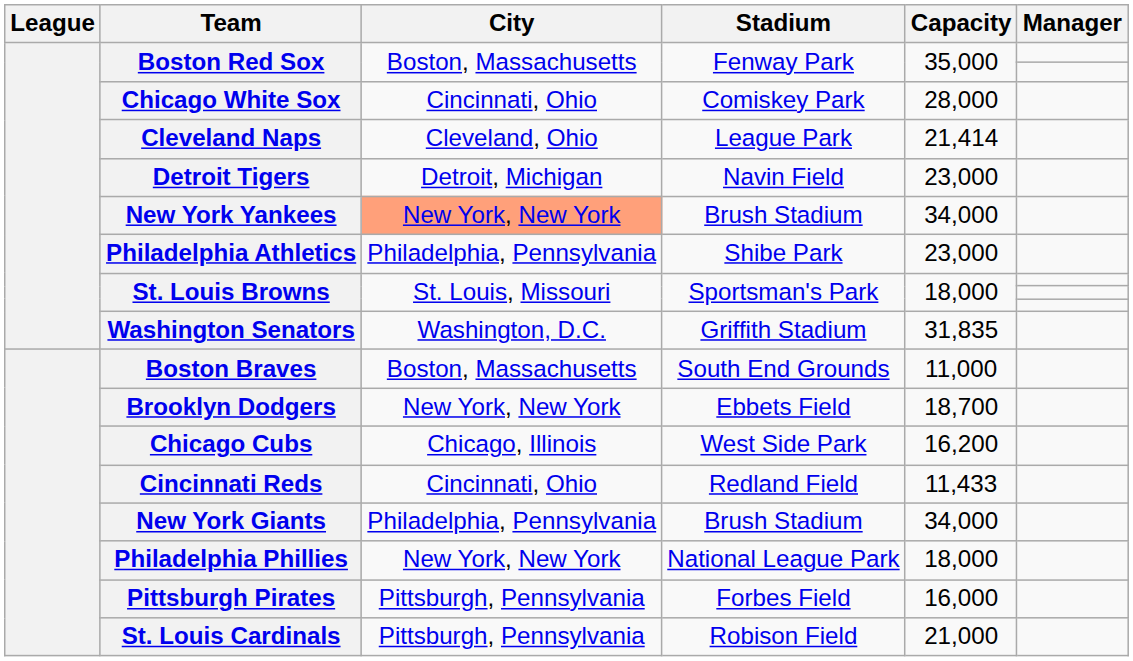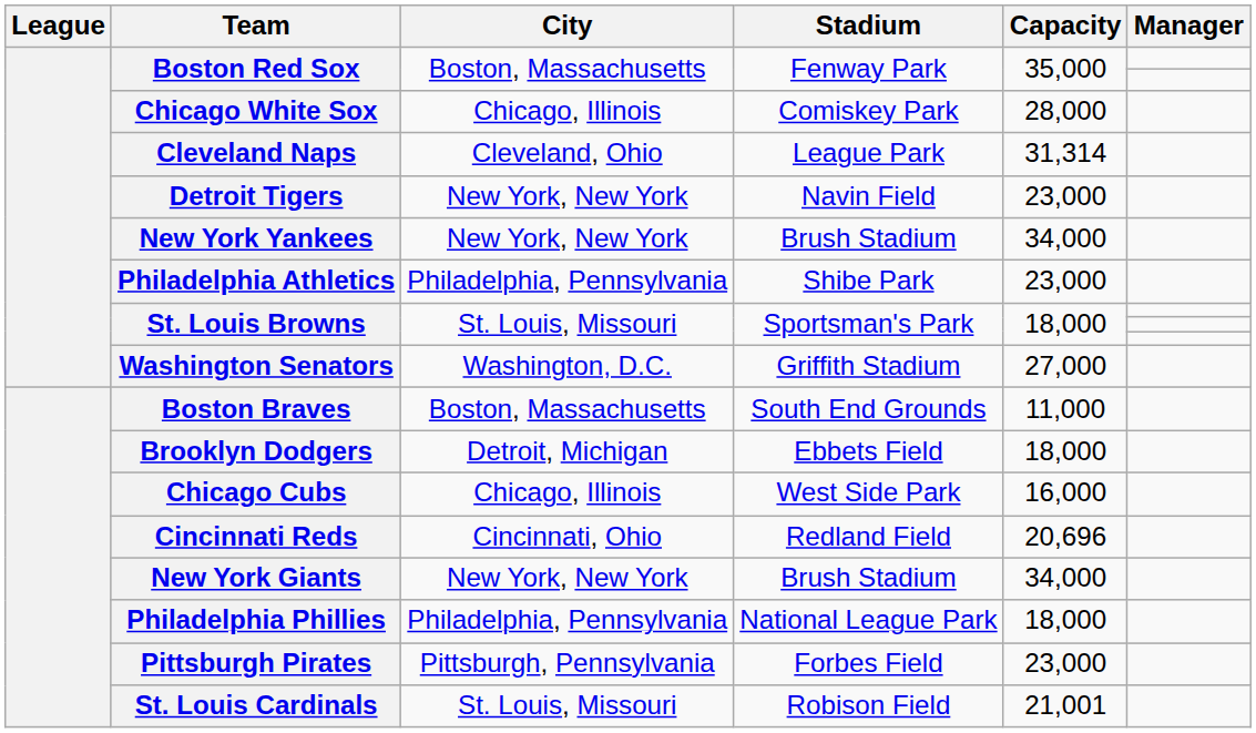Chicago White Sox | City: Cincinnati, Ohio -> Chicago, Illinois
Cleveland Naps | Capacity: 21,414 -> 31,314
Detroit Tigers | City: Detroit, Michigan -> New York, New York
New York Yankees | City: lightsalmon background -> no background
Washington Senators | Capacity: 31,835 -> 27,000
Brooklyn Dodgers | City: New York, New York -> Detroit, Michigan
Brooklyn Dodgers | Capacity: 18,700 -> 18,000
Chicago Cubs | Capacity: 16,200 -> 16,000
Cincinnati Reds | Capacity: 11,433 -> 20,696
New York Giants | City: Philadelphia, Pennsylvania -> New York, New York
Philadelphia Phillies | City: New York, New York -> Philadelphia, Pennsylvania
Pittsburgh Pirates | Capacity: 16,000 -> 23,000
St. Louis Cardinals | City: Pittsburgh, Pennsylvania -> St. Louis, Missouri
St. Louis Cardinals | Capacity: 21,000 -> 21,001
